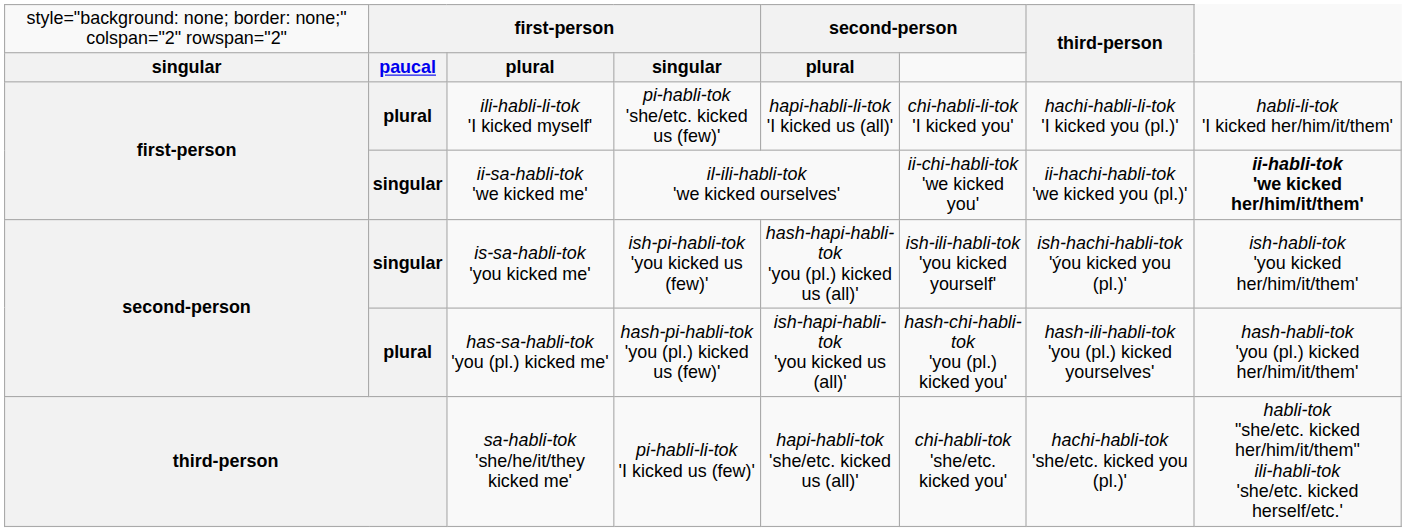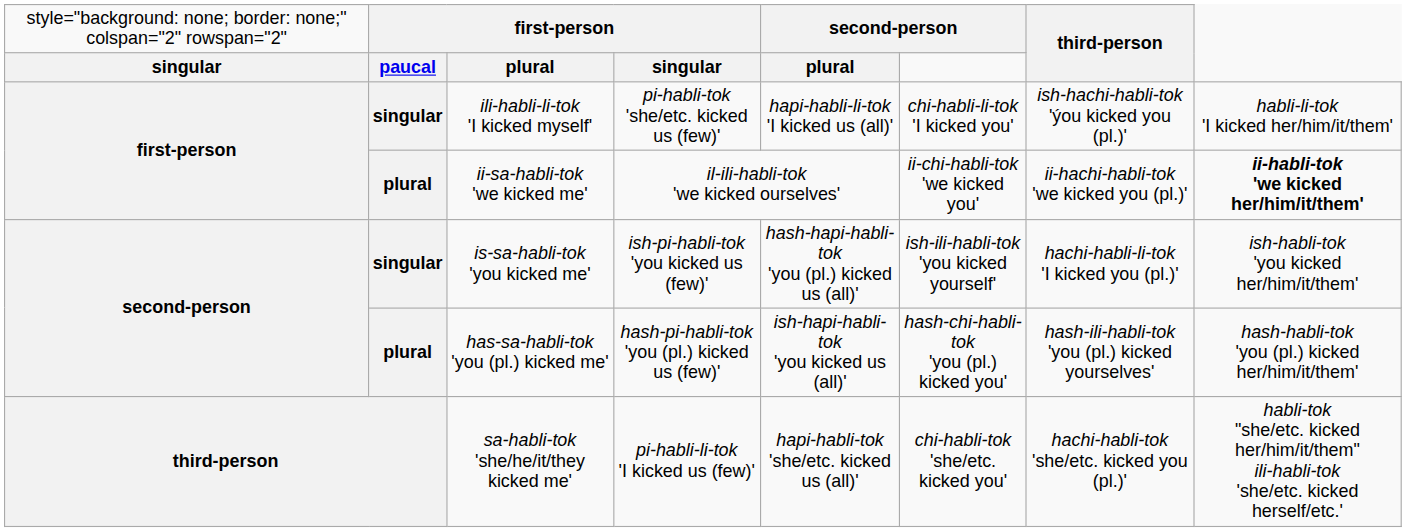ili-habli-li-tok 'I kicked myself' | column 2: plural -> singular
ili-habli-li-tok 'I kicked myself' | column 7: hachi-habli-li-tok 'I kicked you (pl.)' -> ish-hachi-habli-tok 'ýou kicked you (pl.)'
ii-sa-habli-tok 'we kicked me' | column 2: singular -> plural
is-sa-habli-tok 'you kicked me' | column 7: ish-hachi-habli-tok 'ýou kicked you (pl.)' -> hachi-habli-li-tok 'I kicked you (pl.)'
